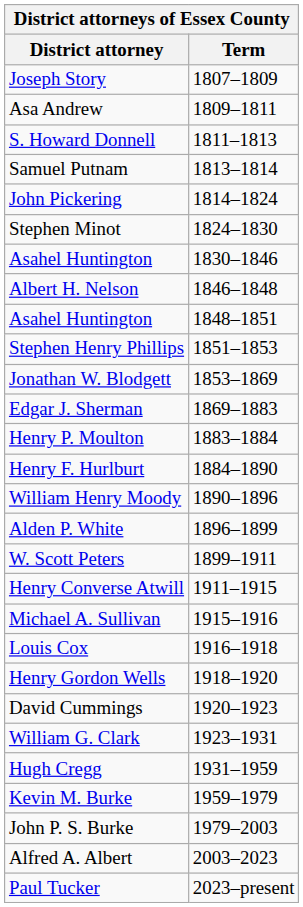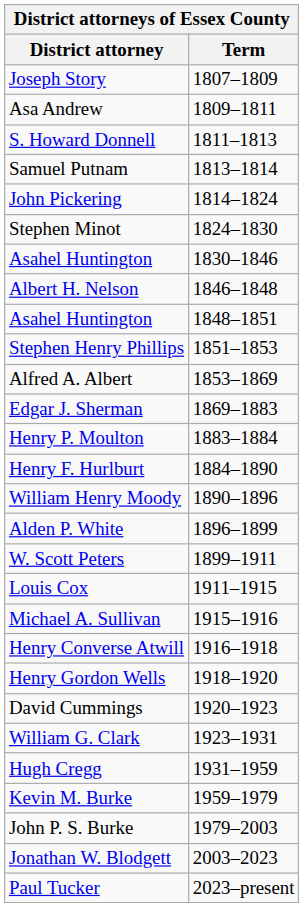row 13 | District attorney: Jonathan W. Blodgett -> Alfred A. Albert
row 20 | District attorney: Henry Converse Atwill -> Louis Cox
row 22 | District attorney: Louis Cox -> Henry Converse Atwill
row 29 | District attorney: Alfred A. Albert -> Jonathan W. Blodgett
